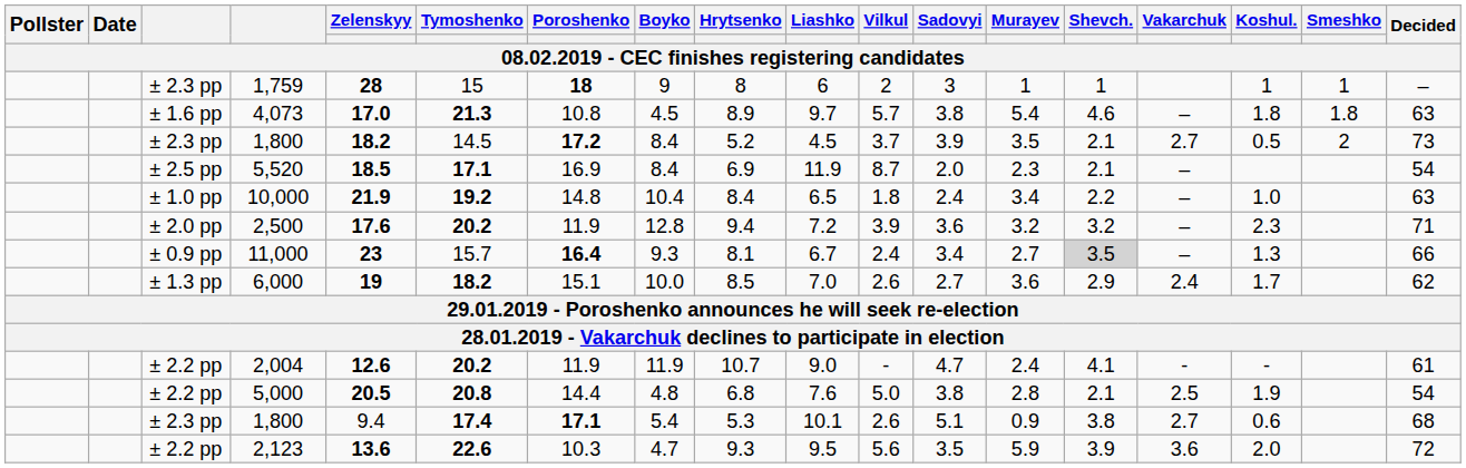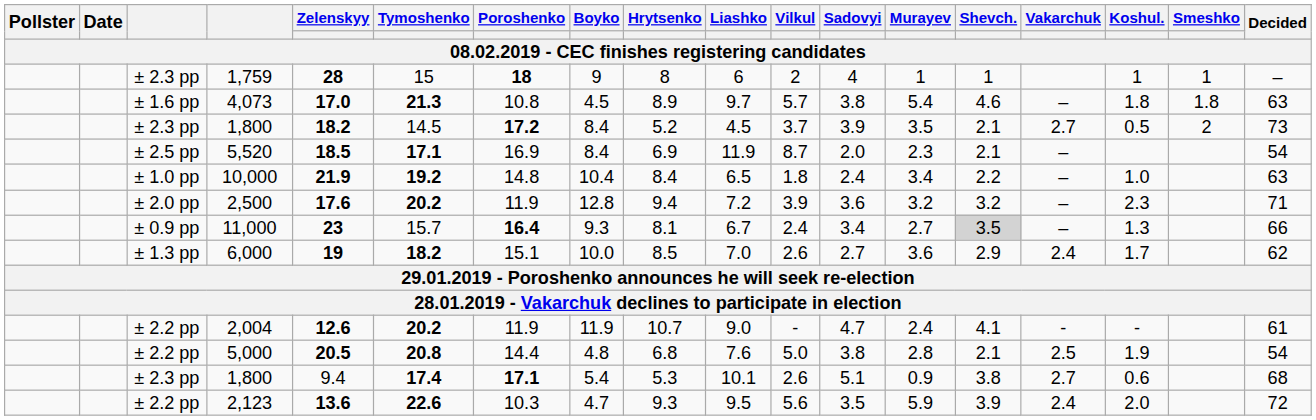1,759 | Sadovyi: 3 -> 4
2,123 | Vakarchuk: 3.6 -> 2.4
